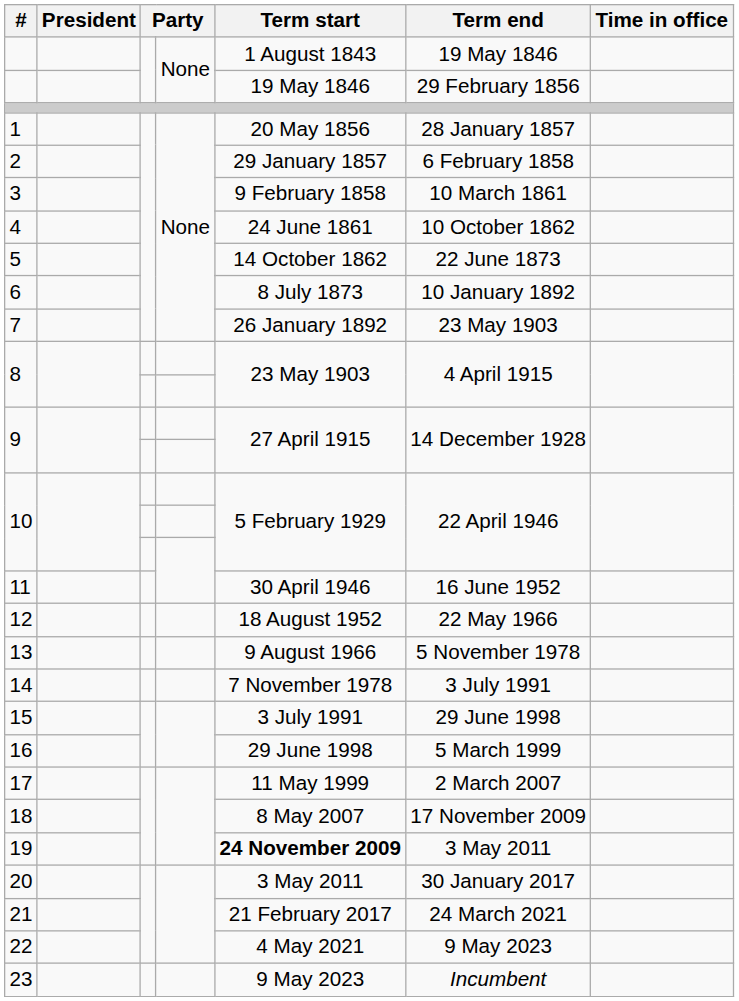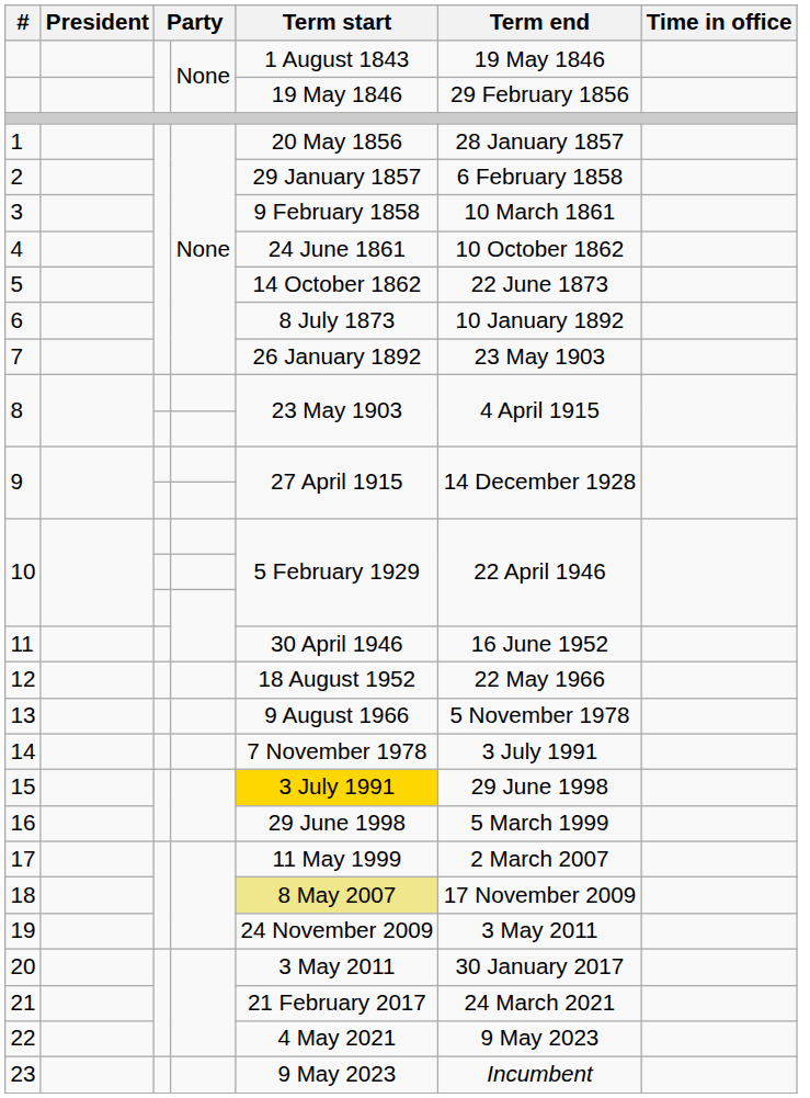15 | Term start: no background -> gold background
18 | Term start: no background -> khaki background
19 | Term start: bold -> normal
